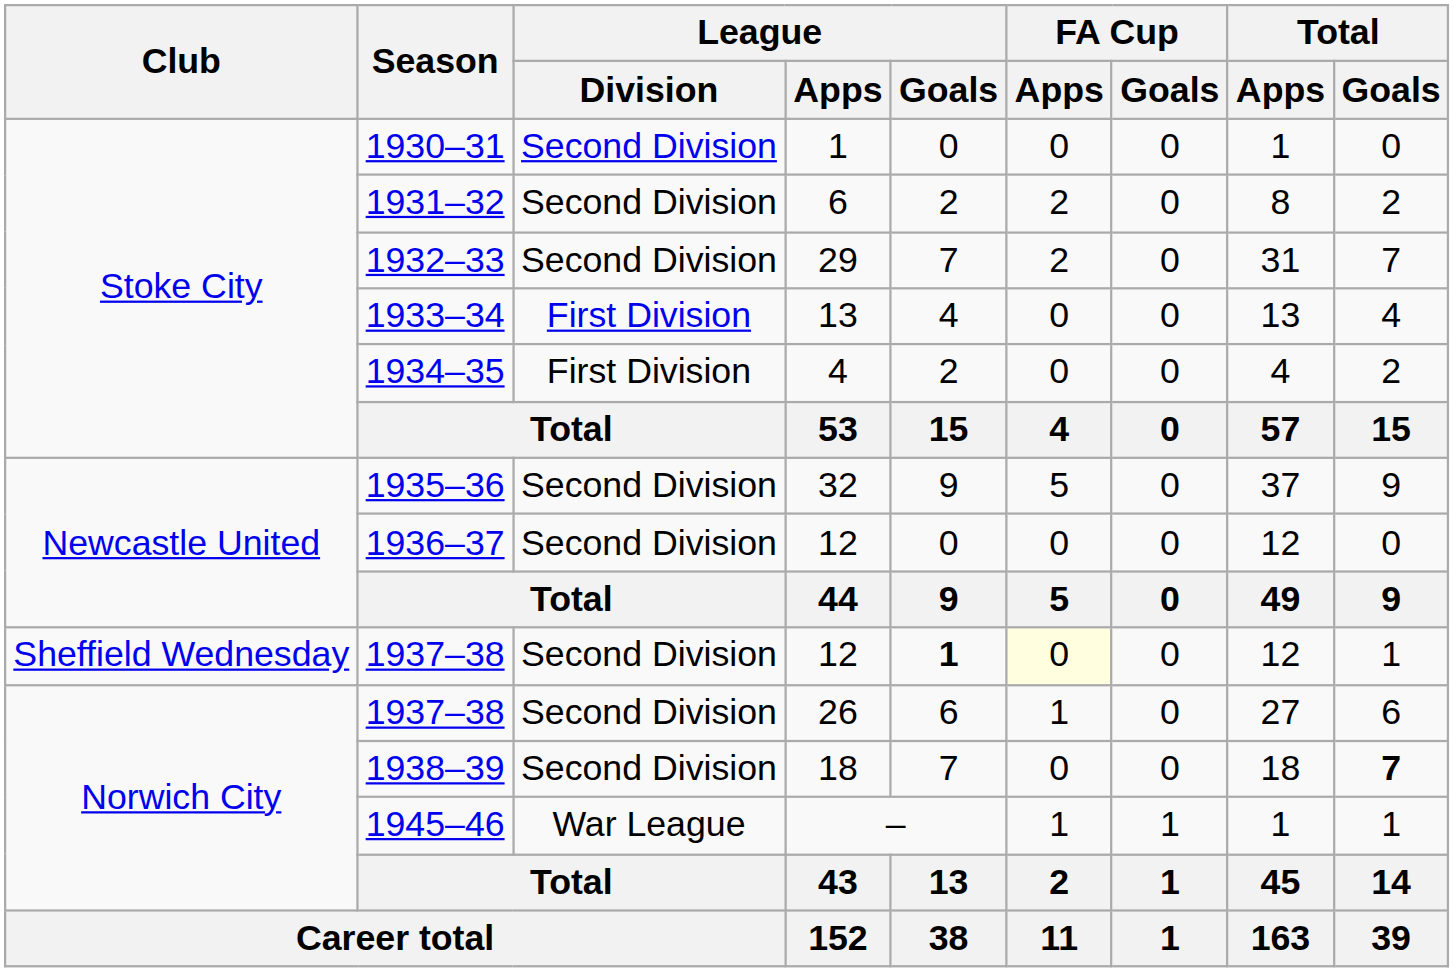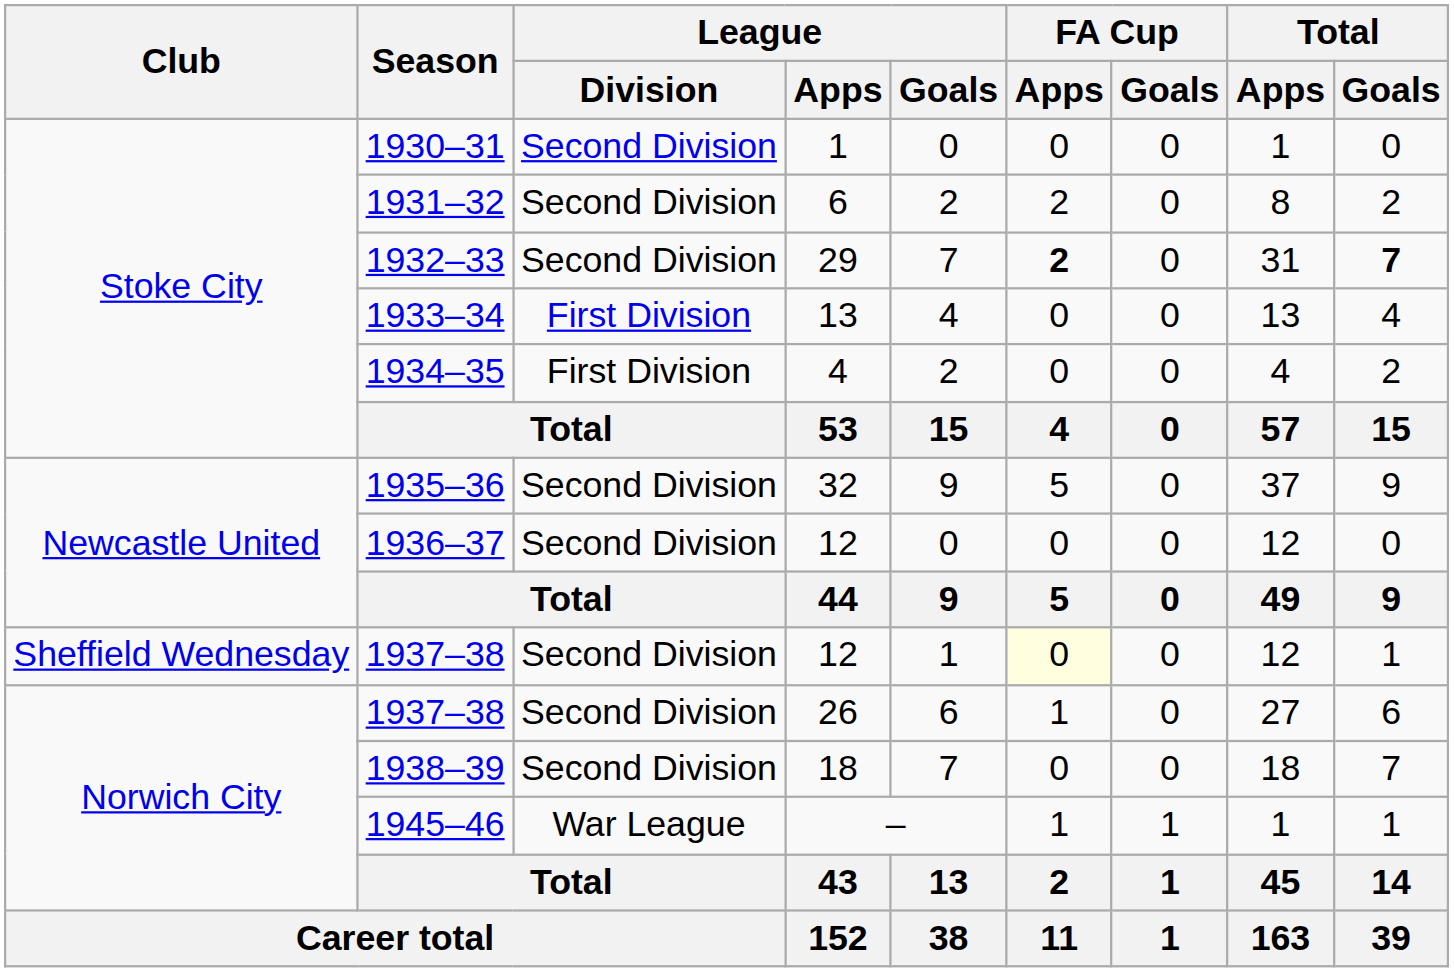1932–33 | FA Cup / Apps: normal -> bold
1932–33 | Total / Goals: normal -> bold
1937–38 / 12 | League / Goals: bold -> normal
1938–39 | Total / Goals: bold -> normal
